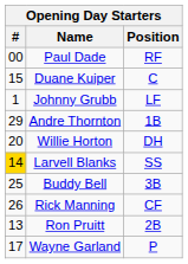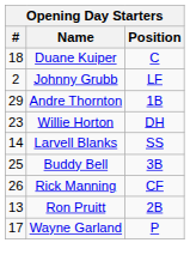- row: 00 | Paul Dade | RF
Duane Kuiper | #: 15 -> 18
Johnny Grubb | #: 1 -> 2
Willie Horton | #: 20 -> 23
Larvell Blanks | #: gold background -> no background
